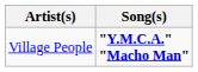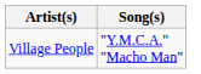Village People | Song(s): bold -> normal
